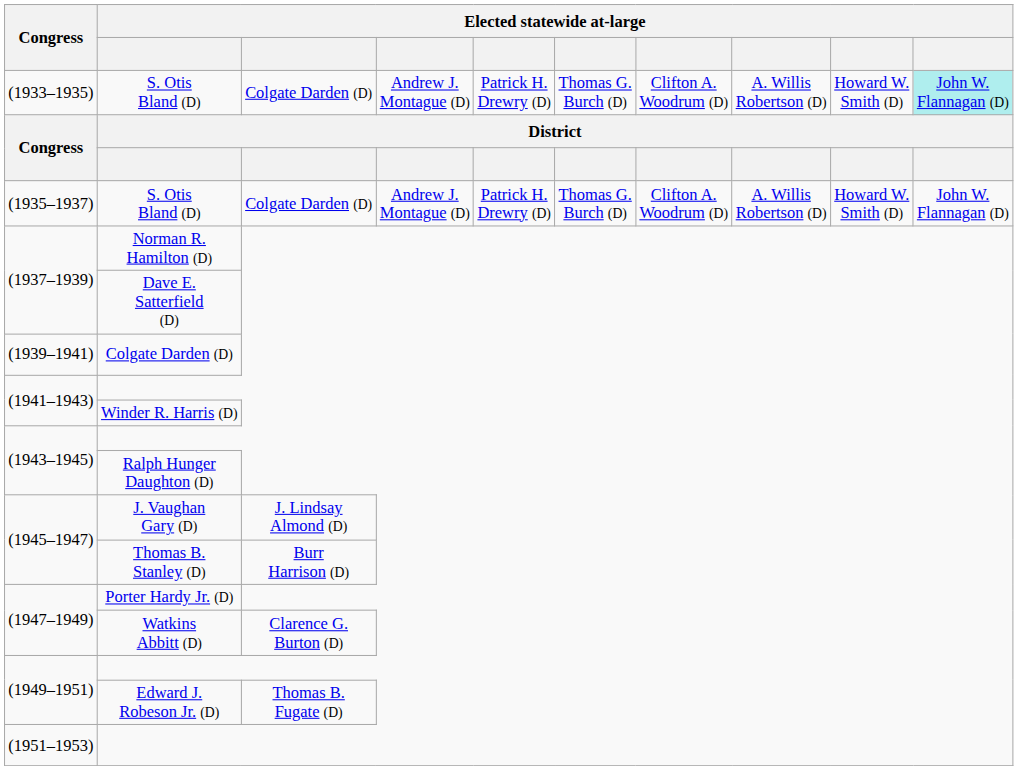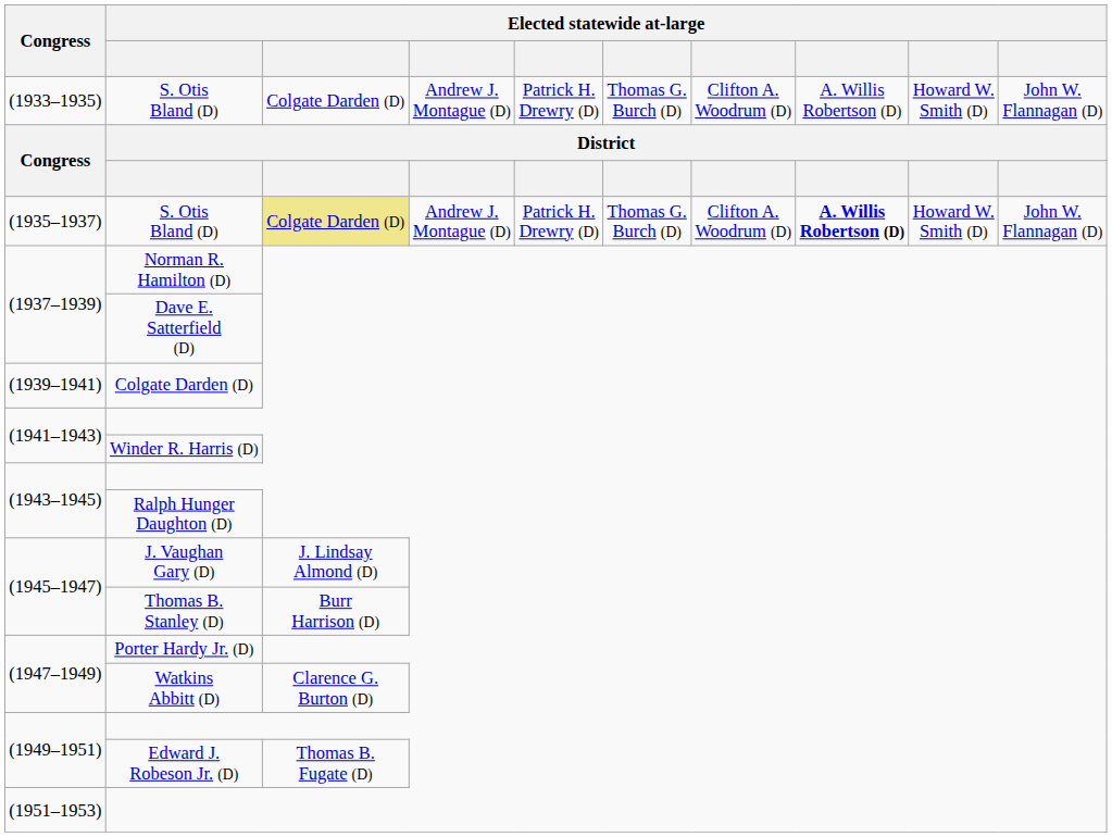(1933–1935) / S. Otis Bland (D) | column 10: paleturquoise background -> no background
(1935–1937) / S. Otis Bland (D) | column 3: no background -> khaki background
(1935–1937) / S. Otis Bland (D) | column 8: normal -> bold
